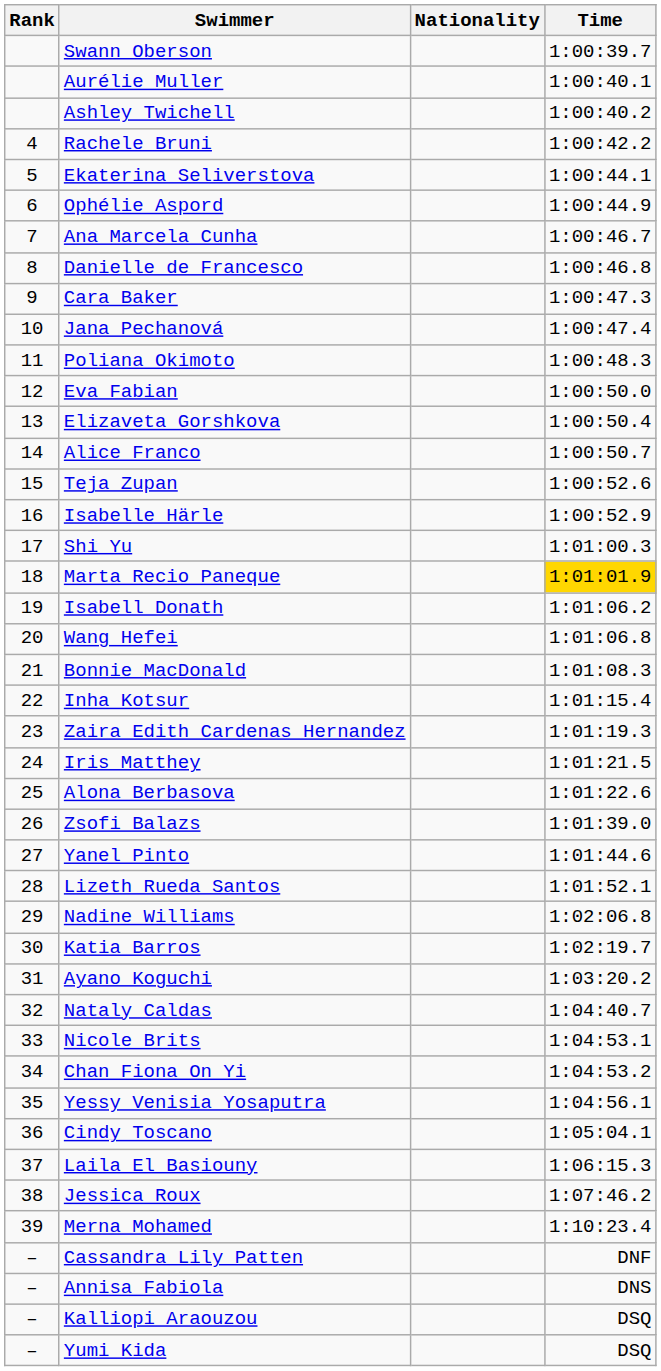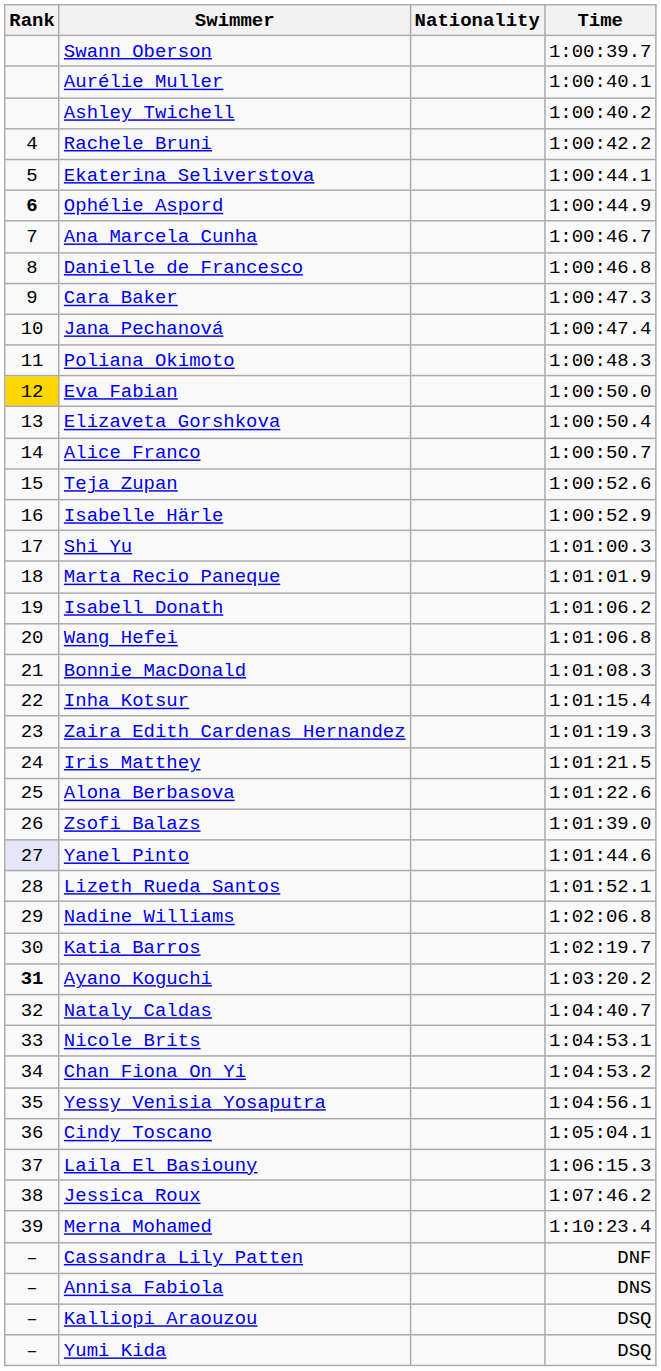Ophélie Aspord | Rank: normal -> bold
Eva Fabian | Rank: no background -> gold background
Marta Recio Paneque | Time: gold background -> no background
Yanel Pinto | Rank: no background -> lavender background
Ayano Koguchi | Rank: normal -> bold
